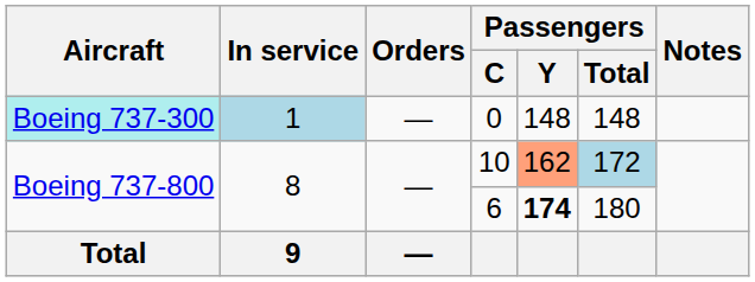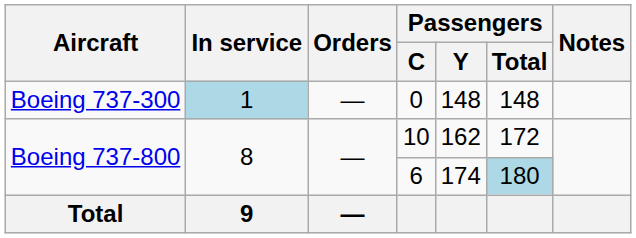0 | Aircraft: paleturquoise background -> no background
10 | Passengers / Y: lightsalmon background -> no background
10 | Passengers / Total: lightblue background -> no background
6 | Passengers / Y: bold -> normal
6 | Passengers / Total: no background -> lightblue background
